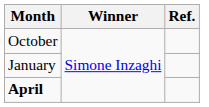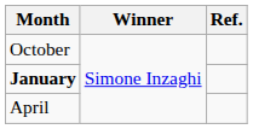January | Month: normal -> bold
April | Month: bold -> normal
